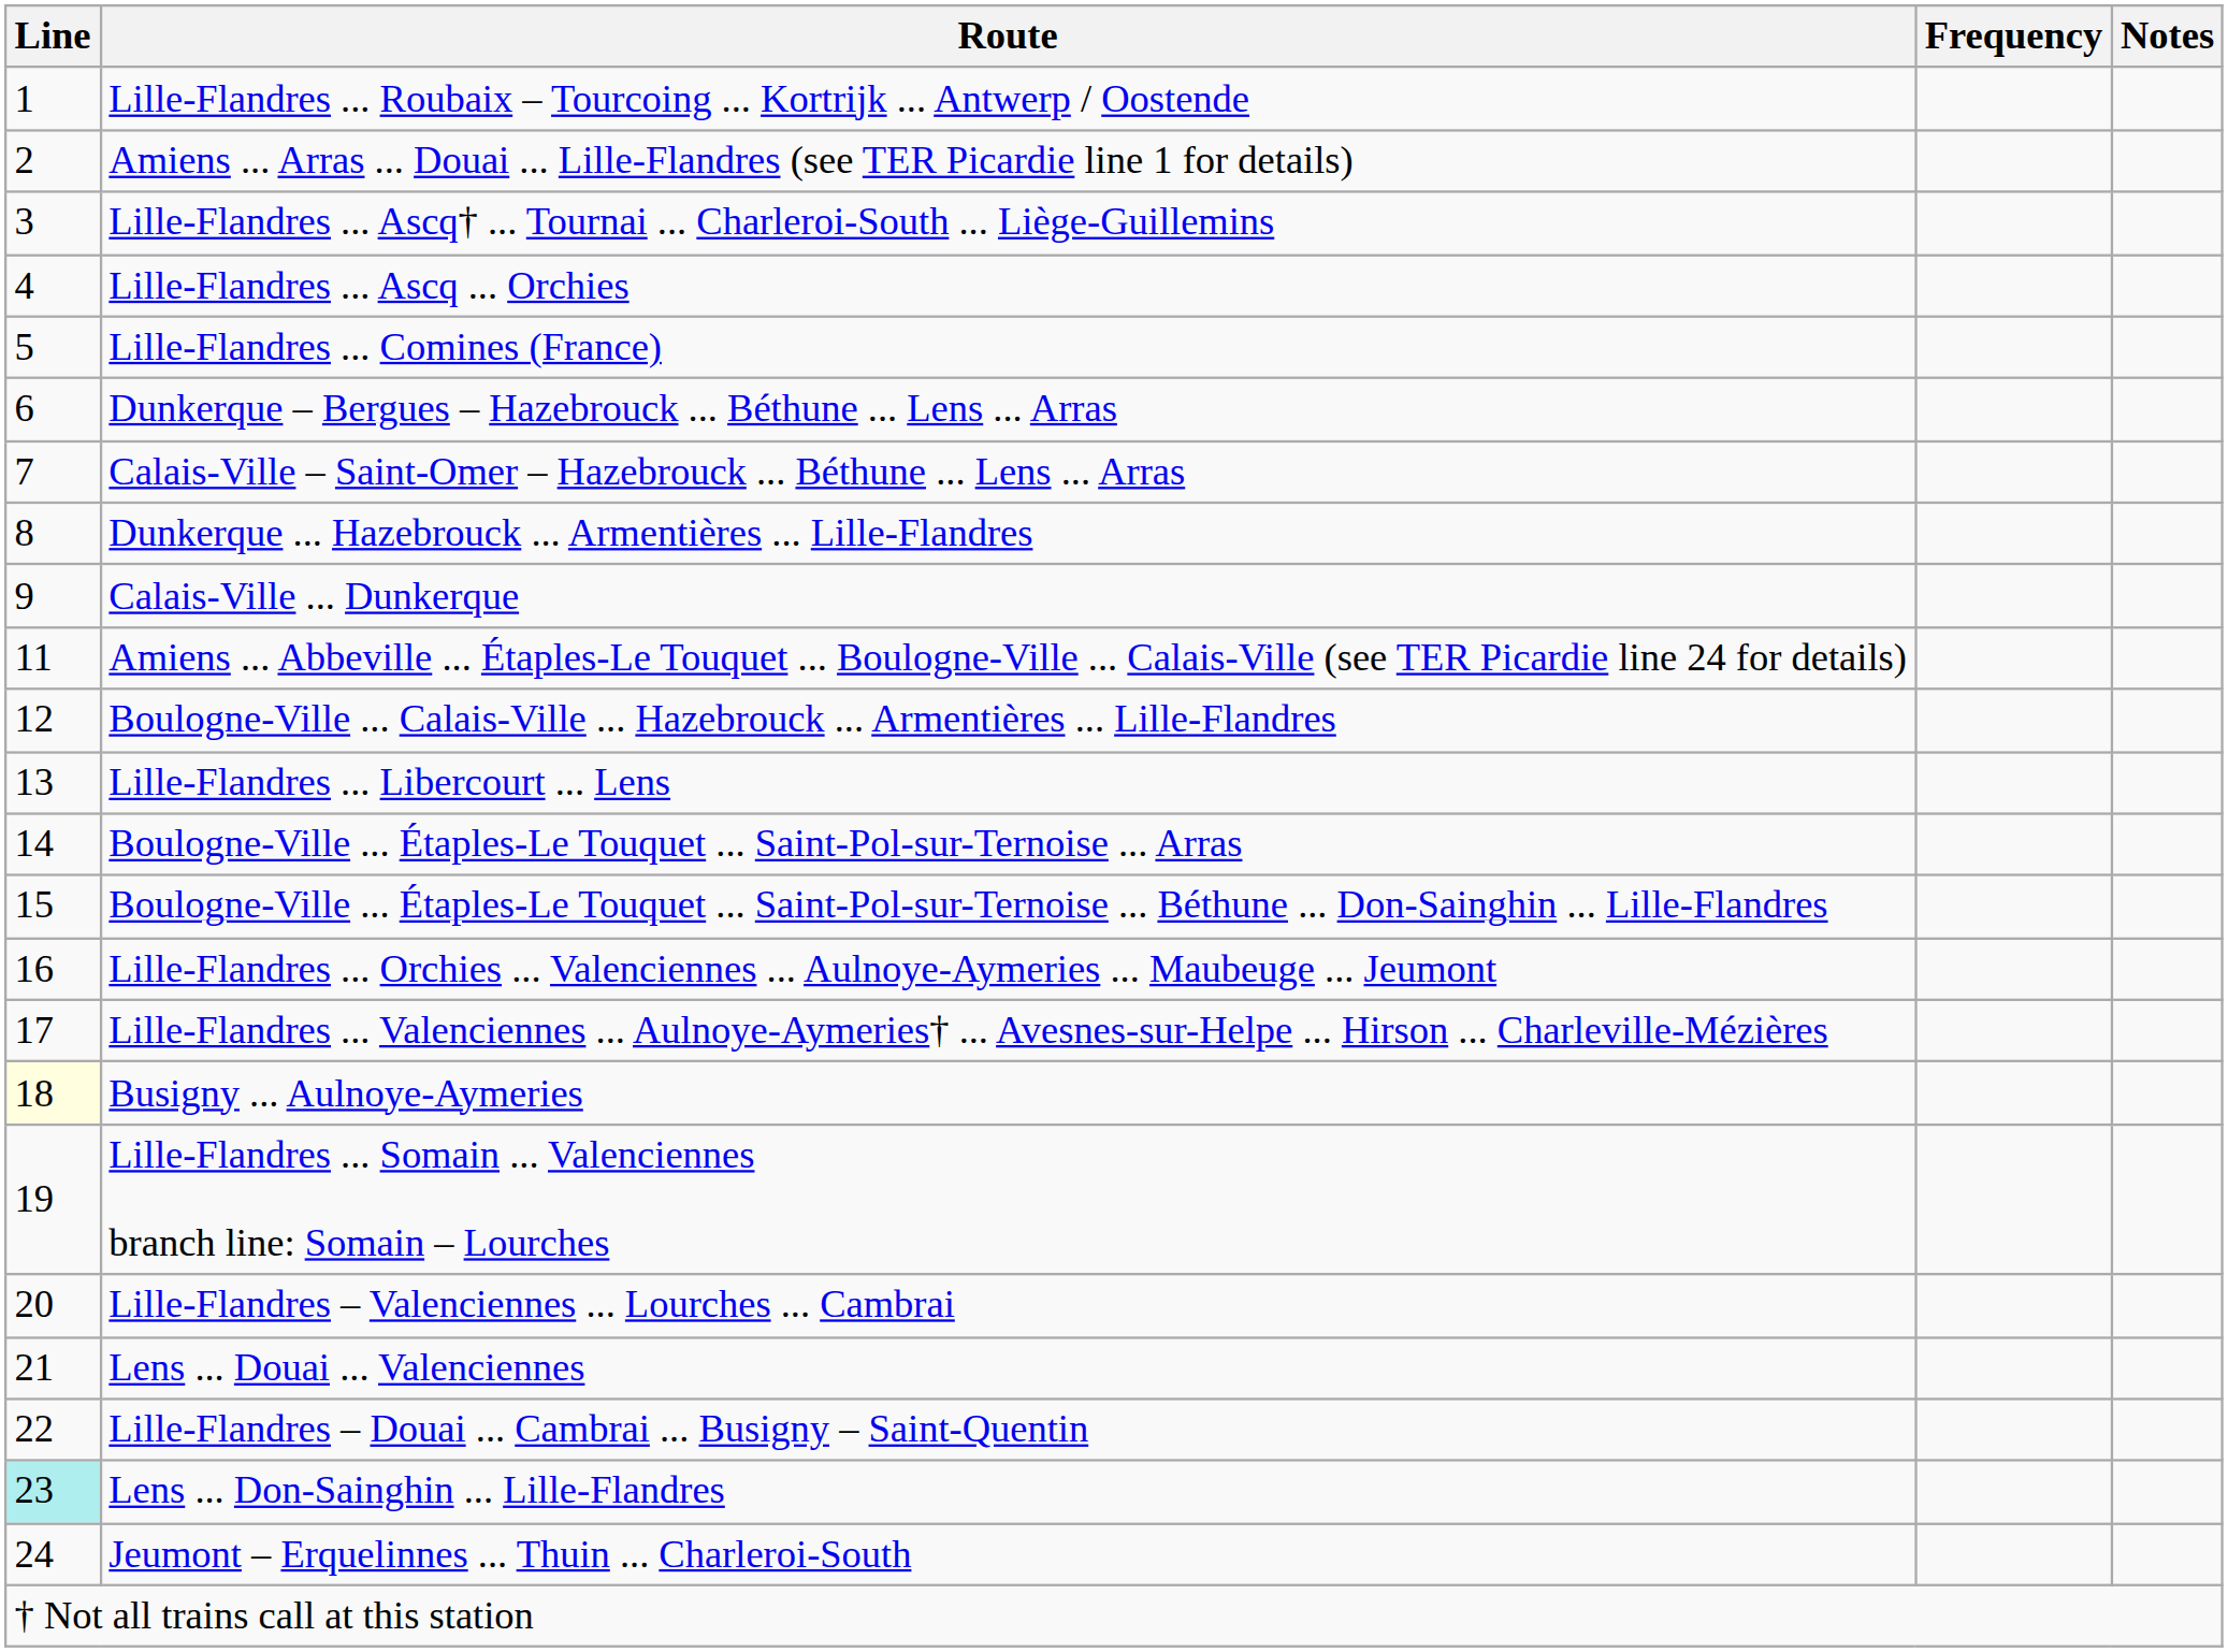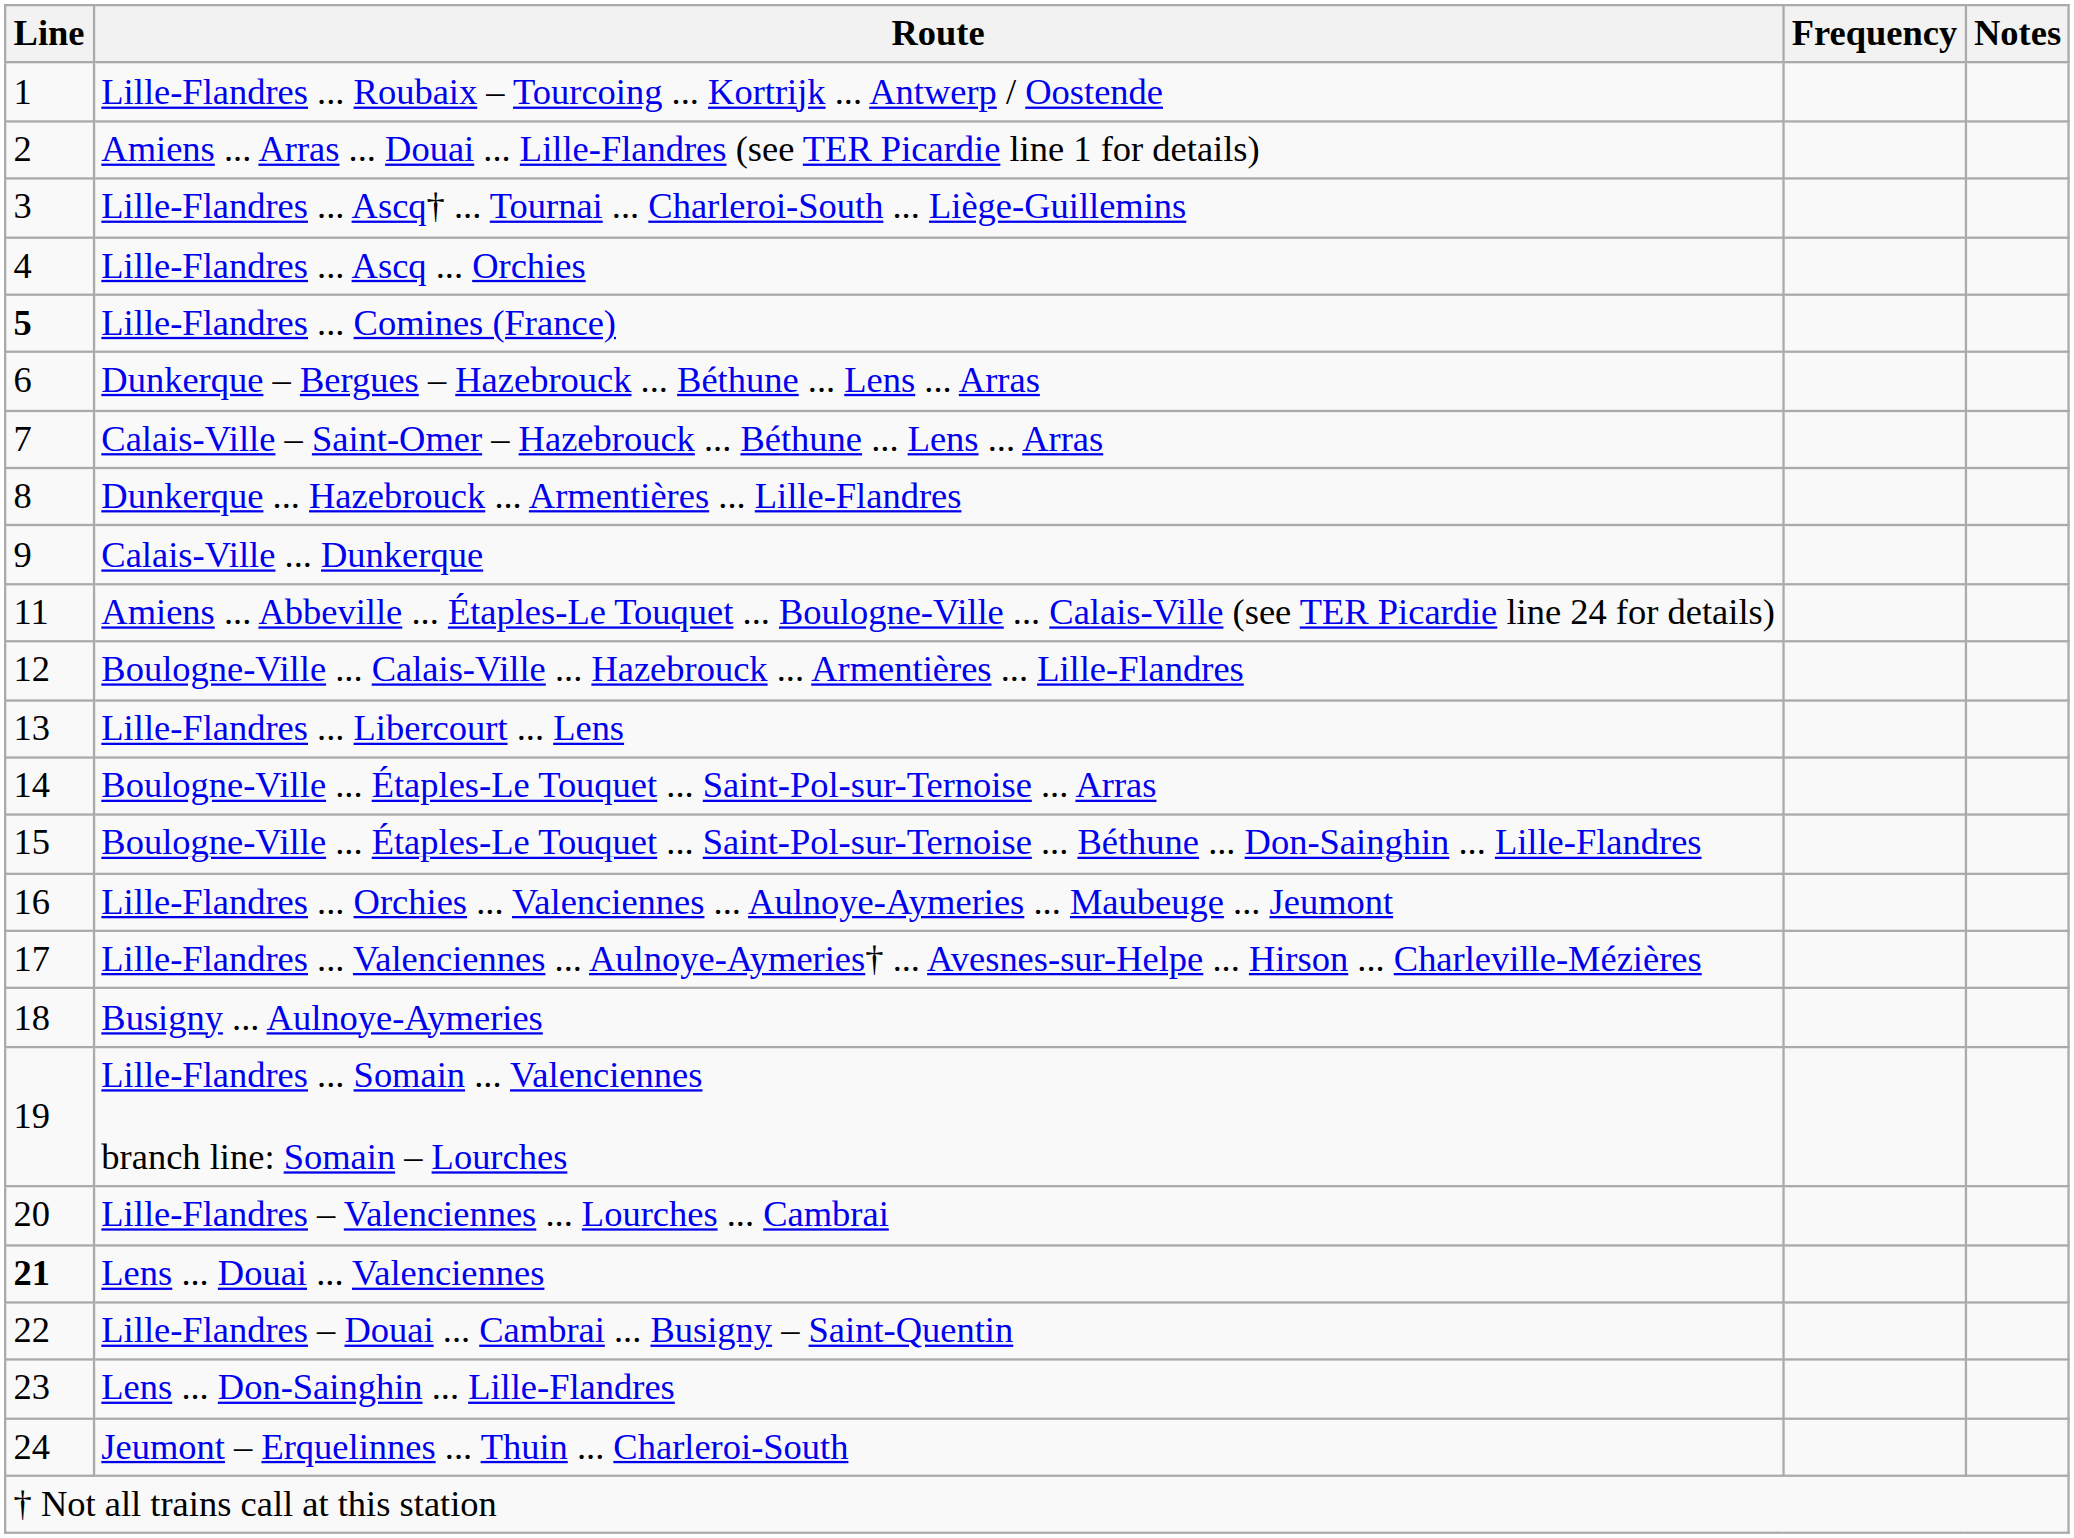Lille-Flandres ... Comines (France) | Line: normal -> bold
Busigny ... Aulnoye-Aymeries | Line: lightyellow background -> no background
Lens ... Douai ... Valenciennes | Line: normal -> bold
Lens ... Don-Sainghin ... Lille-Flandres | Line: paleturquoise background -> no background
